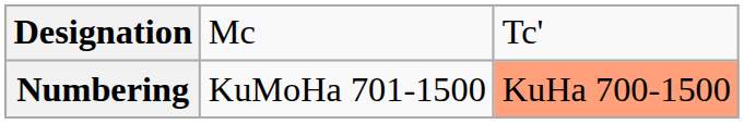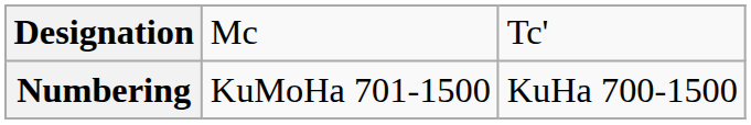Numbering | column 3: lightsalmon background -> no background
